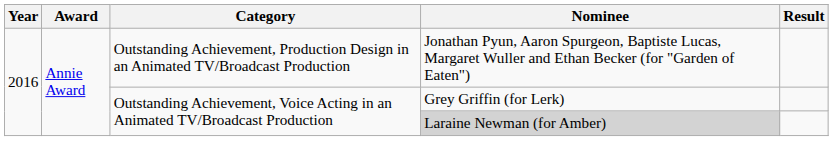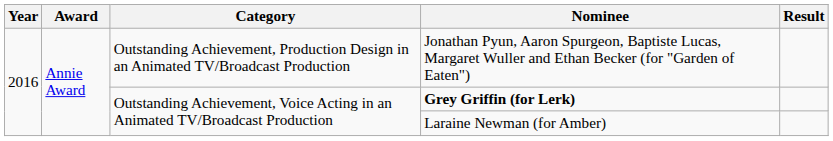Grey Griffin (for Lerk) | Nominee: normal -> bold
Laraine Newman (for Amber) | Nominee: lightgrey background -> no background
